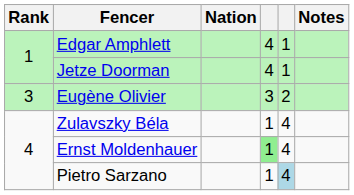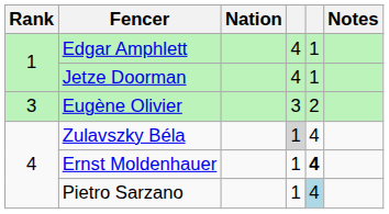Zulavszky Béla | column 4: no background -> lightgrey background
Ernst Moldenhauer | column 4: lightgreen background -> no background
Ernst Moldenhauer | column 5: normal -> bold
